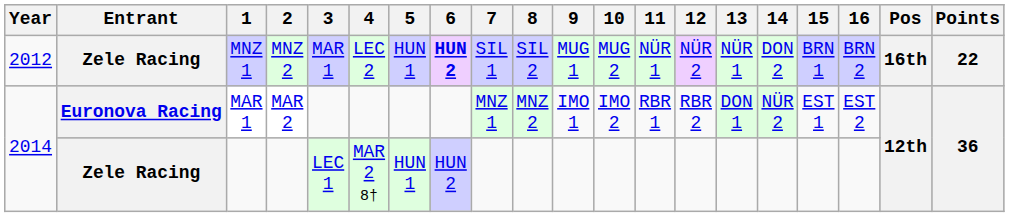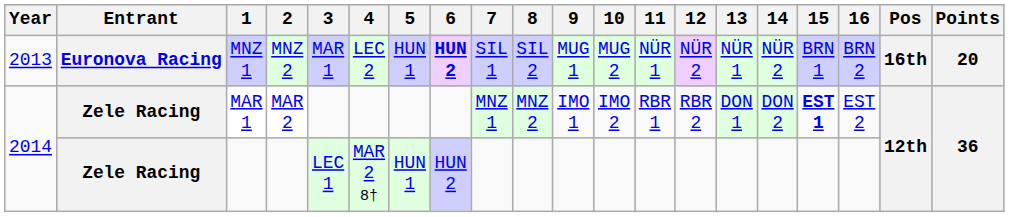row 2 | Year: 2012 -> 2013
row 2 | Entrant: Zele Racing -> Euronova Racing
row 2 | 14: DON 2 -> NÜR 2
row 2 | Points: 22 -> 20
row 3 | Entrant: Euronova Racing -> Zele Racing
row 3 | 14: NÜR 2 -> DON 2
row 3 | 15: normal -> bold
